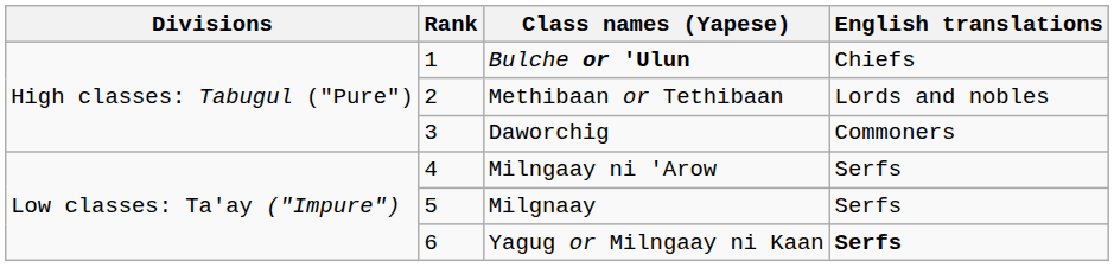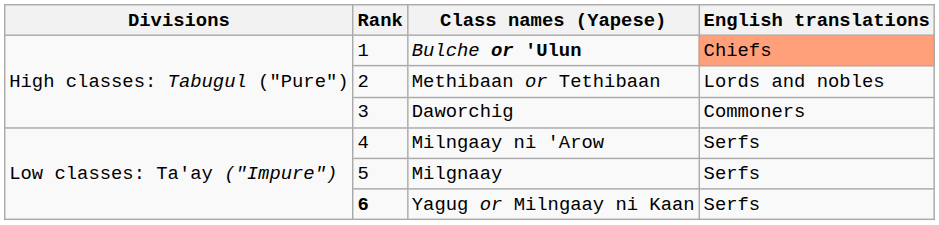Bulche or 'Ulun | English translations: no background -> lightsalmon background
Yagug or Milngaay ni Kaan | Rank: normal -> bold
Yagug or Milngaay ni Kaan | English translations: bold -> normal
